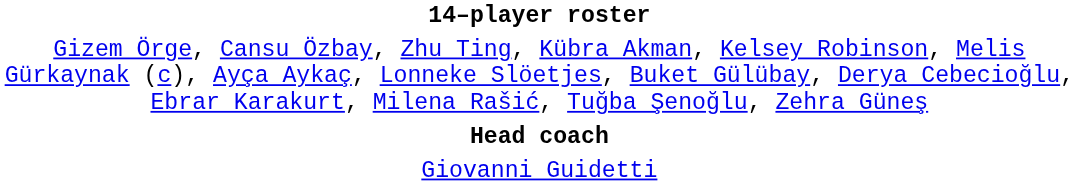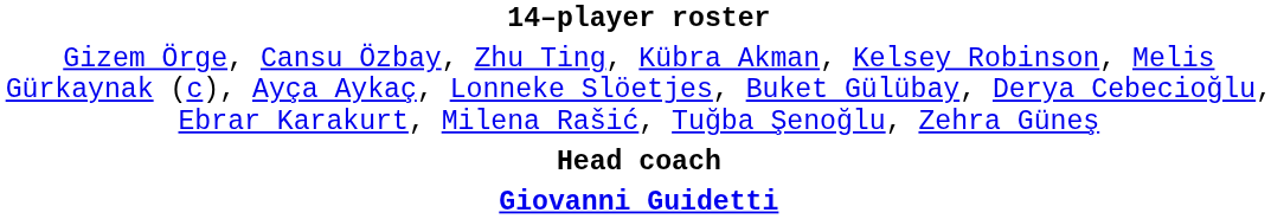row 4 | column 1: normal -> bold
